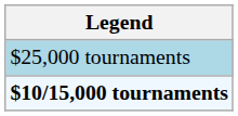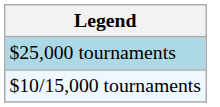row 3 | column 1: bold -> normal
